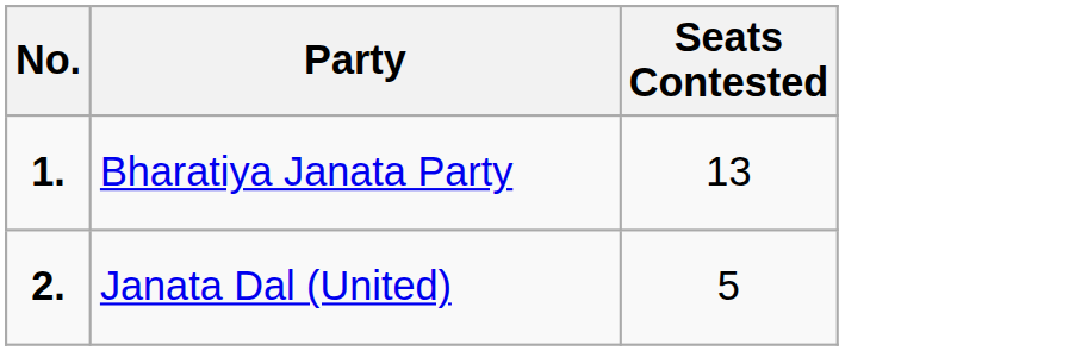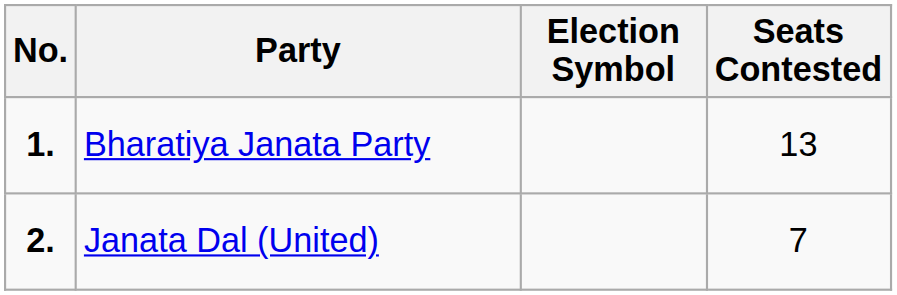+ column: Election Symbol
Janata Dal (United) | Seats Contested: 5 -> 7
